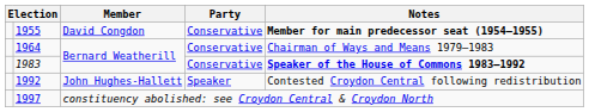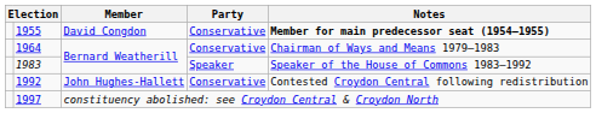1983 | Party: Conservative -> Speaker
1983 | Notes: bold -> normal
1992 | Party: Speaker -> Conservative
